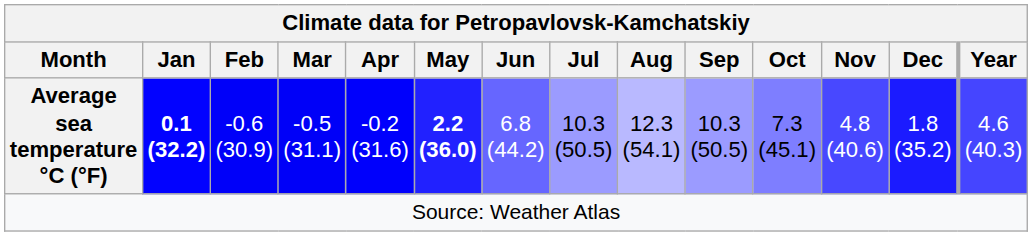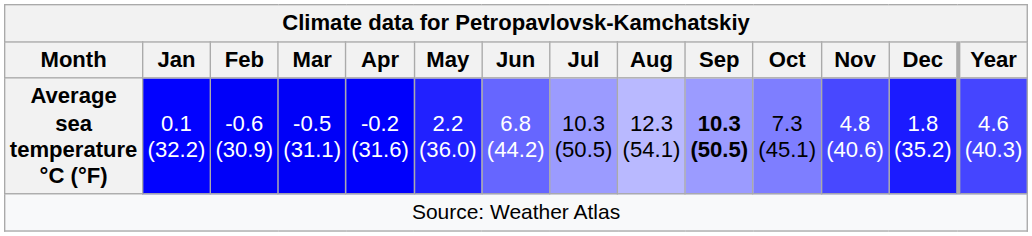row 3 | Jan: bold -> normal
row 3 | May: bold -> normal
row 3 | Sep: normal -> bold
